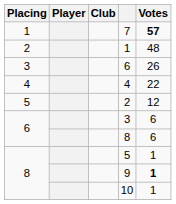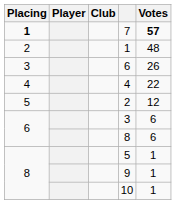7 | Placing: normal -> bold
9 | Votes: bold -> normal
